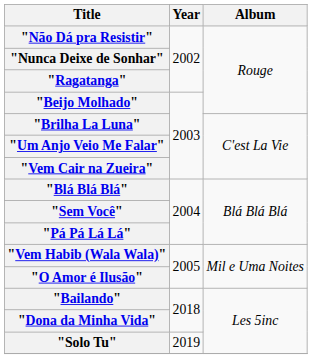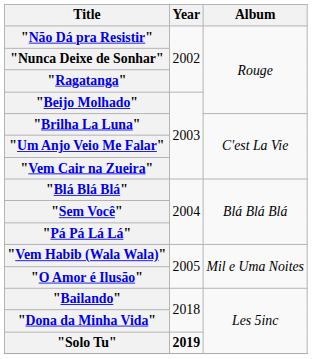"Solo Tu" | Year: normal -> bold
